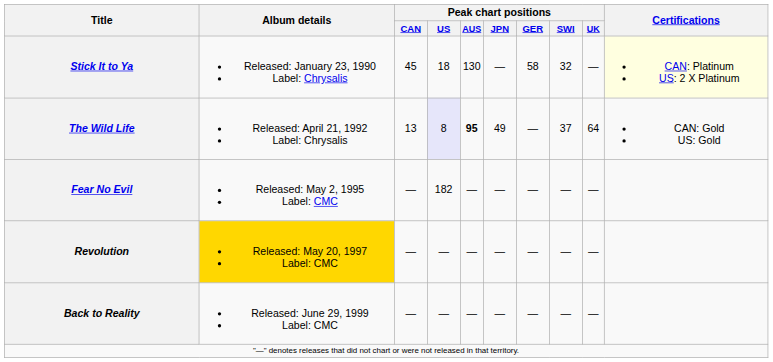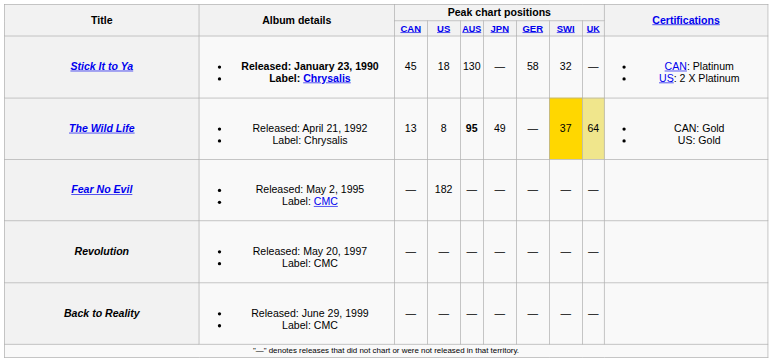Stick It to Ya | Album details: normal -> bold
Stick It to Ya | Certifications: lightyellow background -> no background
The Wild Life | Peak chart positions / US: lavender background -> no background
The Wild Life | Peak chart positions / SWI: no background -> gold background
The Wild Life | Peak chart positions / UK: no background -> khaki background
Revolution | Album details: gold background -> no background
